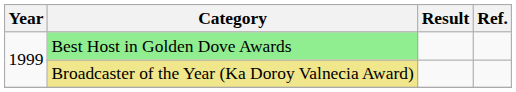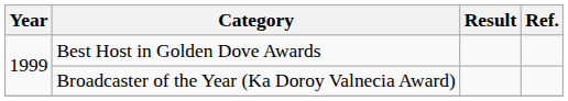Best Host in Golden Dove Awards | Category: lightgreen background -> no background
Broadcaster of the Year (Ka Doroy Valnecia Award) | Category: khaki background -> no background
